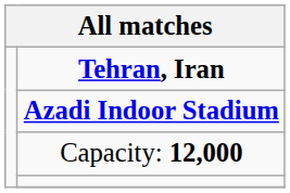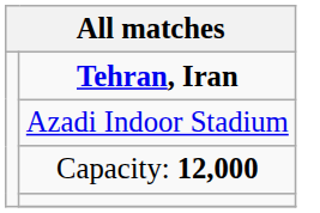row 3 | Tehran, Iran: bold -> normal
